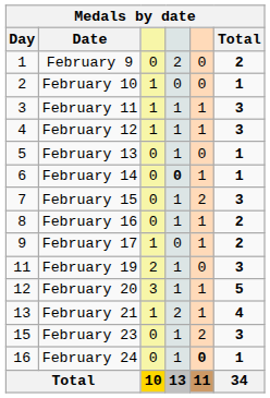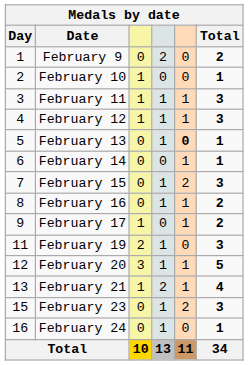February 13 | column 5: normal -> bold
February 14 | column 4: bold -> normal
February 24 | column 5: bold -> normal
